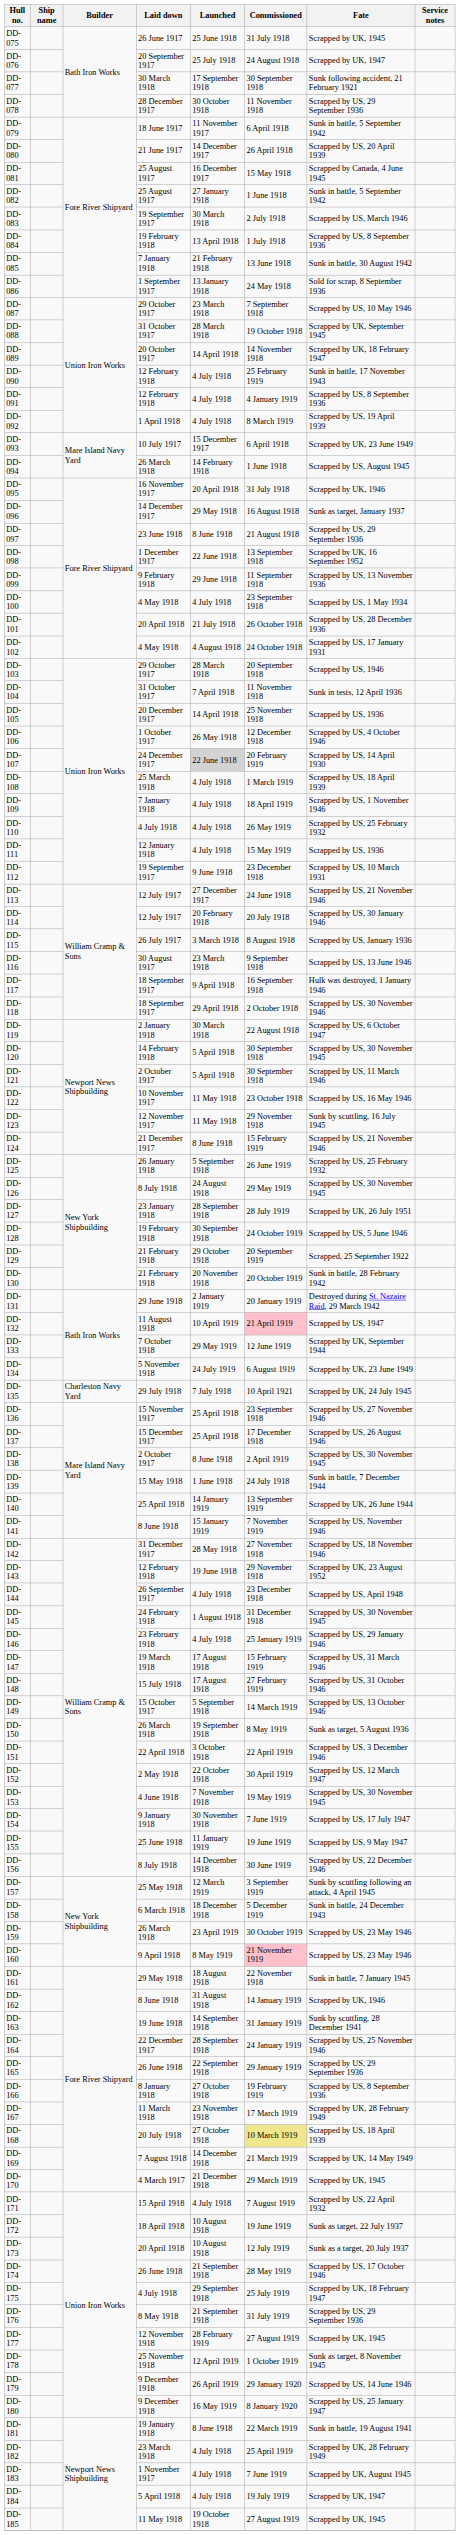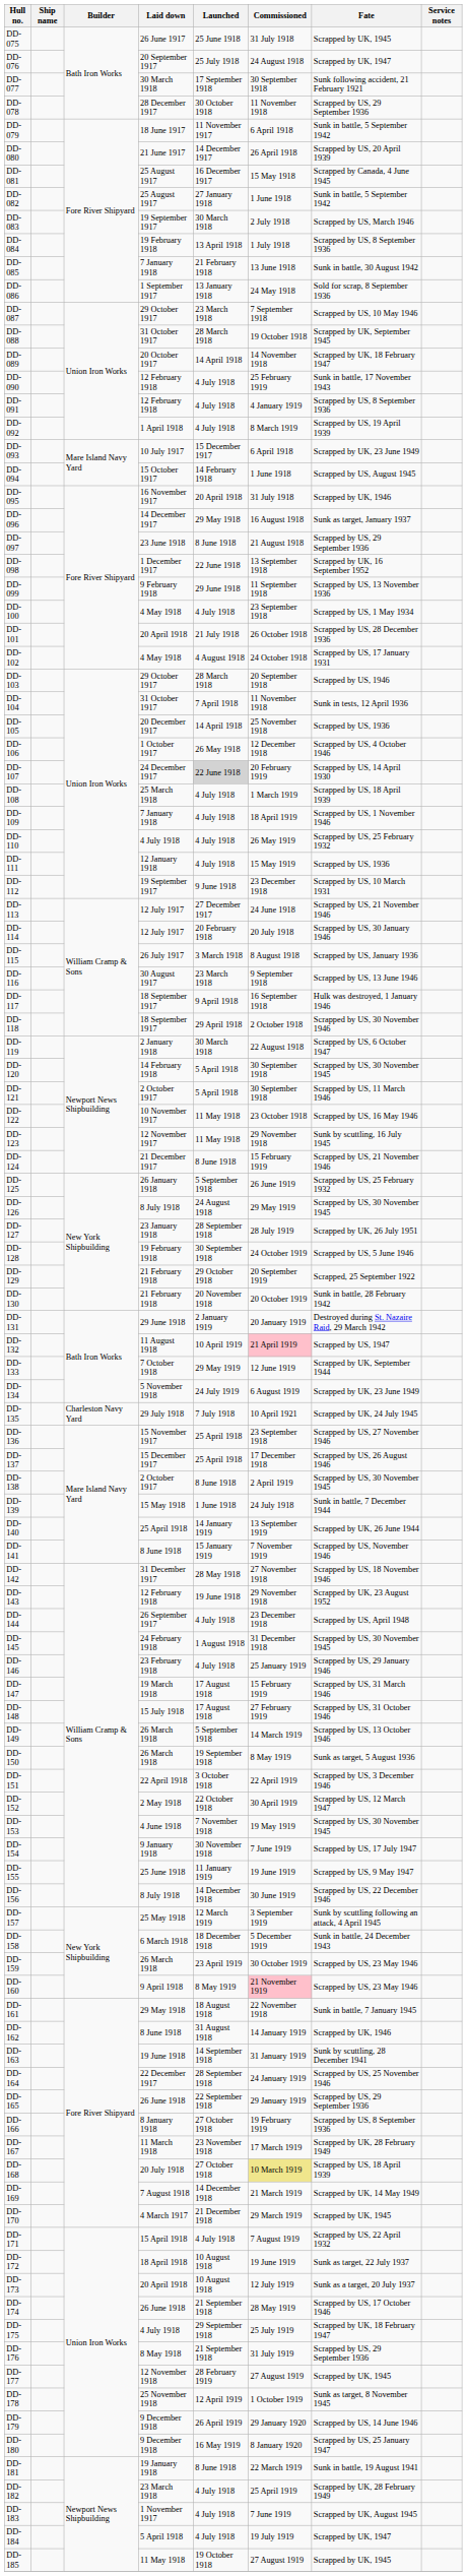DD-094 | Laid down: 26 March 1918 -> 15 October 1917
DD-149 | Laid down: 15 October 1917 -> 26 March 1918
